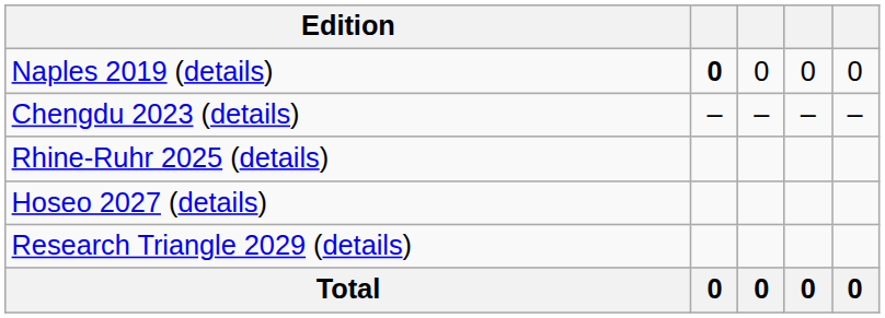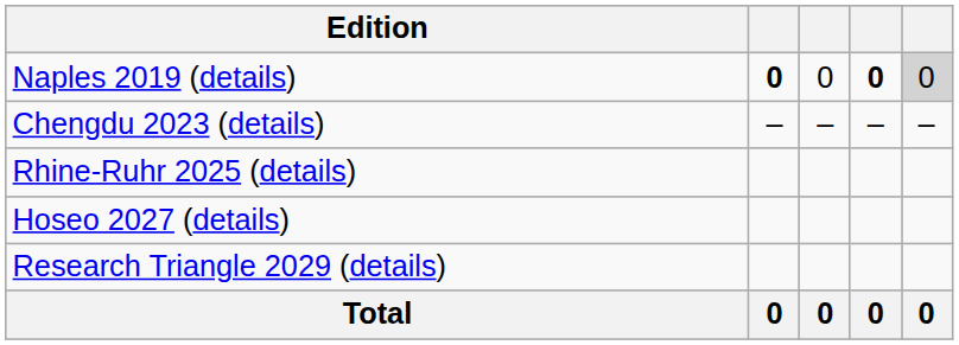Naples 2019 (details) | column 4: normal -> bold
Naples 2019 (details) | column 5: no background -> lightgrey background
